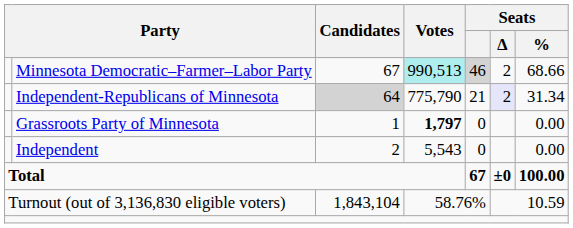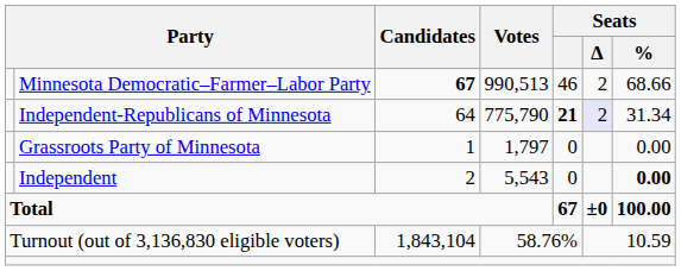Minnesota Democratic–Farmer–Labor Party | Candidates: normal -> bold
Minnesota Democratic–Farmer–Labor Party | Votes: paleturquoise background -> no background
Minnesota Democratic–Farmer–Labor Party | Seats: lightgrey background -> no background
Independent-Republicans of Minnesota | Candidates: lightgrey background -> no background
Independent-Republicans of Minnesota | Seats: normal -> bold
Grassroots Party of Minnesota | Votes: bold -> normal
Independent | Seats / %: normal -> bold
